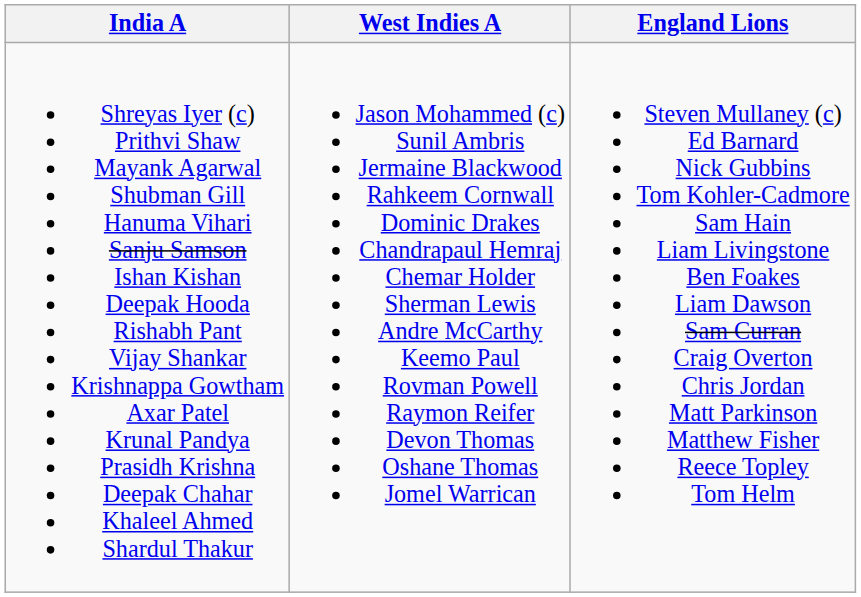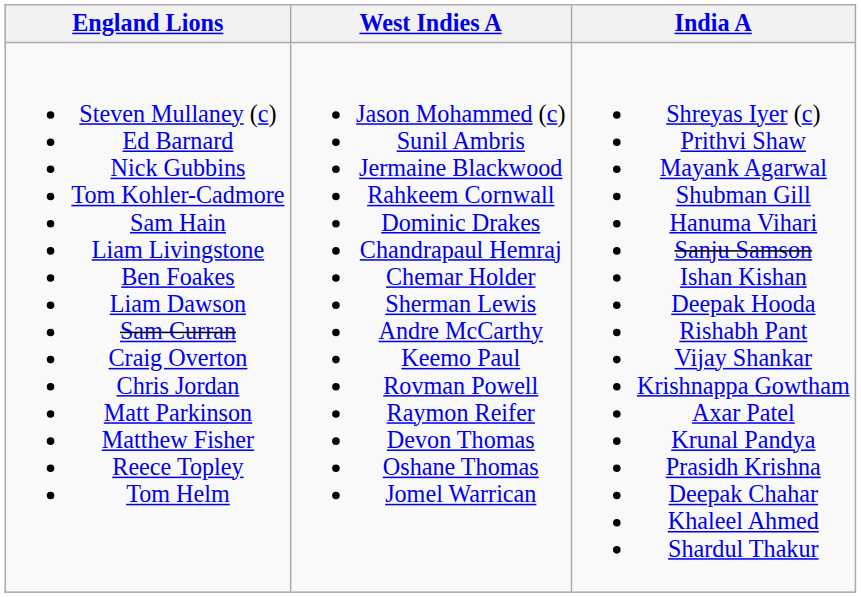columns swapped: India A <-> England Lions
